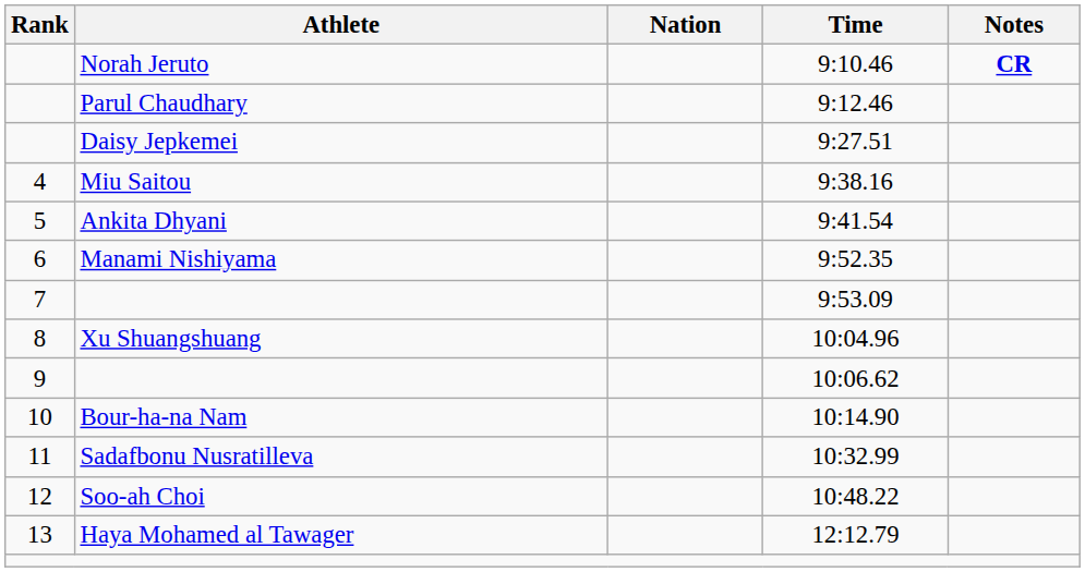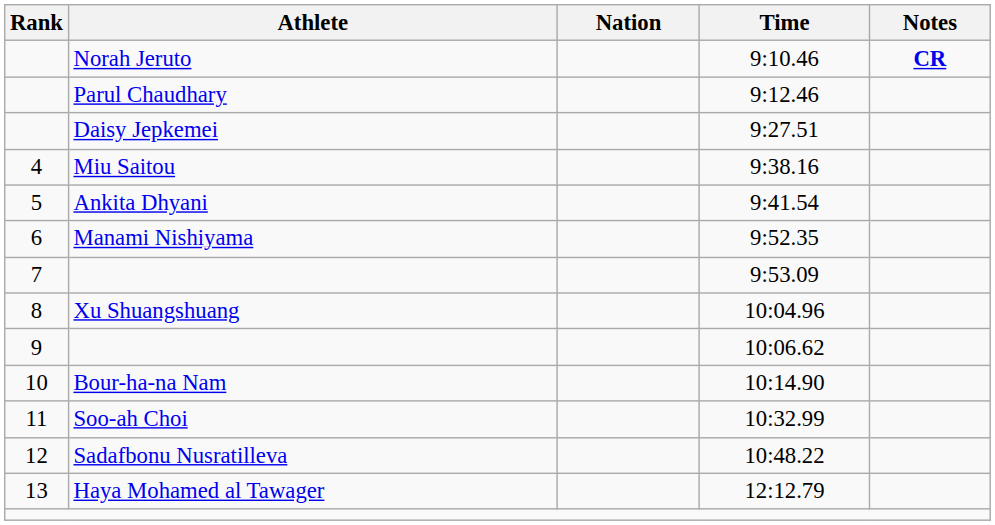10:32.99 | Athlete: Sadafbonu Nusratilleva -> Soo-ah Choi
10:48.22 | Athlete: Soo-ah Choi -> Sadafbonu Nusratilleva
